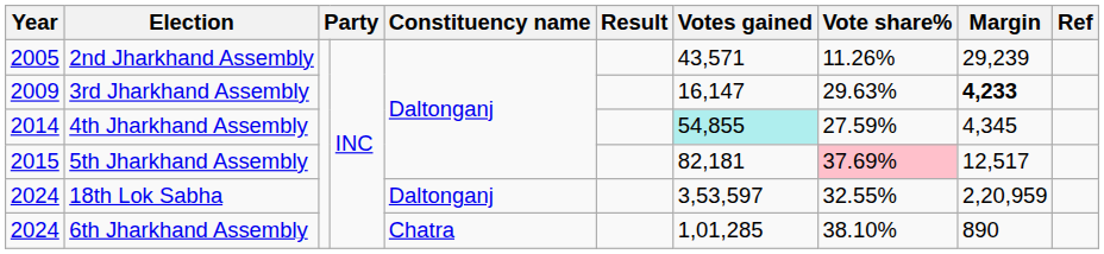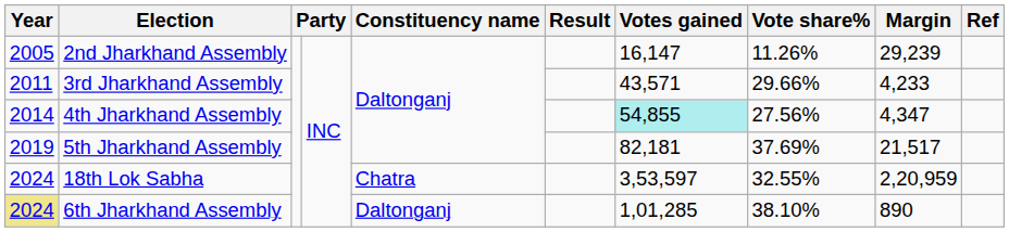2nd Jharkhand Assembly | Votes gained: 43,571 -> 16,147
3rd Jharkhand Assembly | Year: 2009 -> 2011
3rd Jharkhand Assembly | Votes gained: 16,147 -> 43,571
3rd Jharkhand Assembly | Vote share%: 29.63% -> 29.66%
3rd Jharkhand Assembly | Margin: bold -> normal
4th Jharkhand Assembly | Vote share%: 27.59% -> 27.56%
4th Jharkhand Assembly | Margin: 4,345 -> 4,347
5th Jharkhand Assembly | Year: 2015 -> 2019
5th Jharkhand Assembly | Vote share%: pink background -> no background
5th Jharkhand Assembly | Margin: 12,517 -> 21,517
18th Lok Sabha | Constituency name: Daltonganj -> Chatra
6th Jharkhand Assembly | Year: no background -> khaki background
6th Jharkhand Assembly | Constituency name: Chatra -> Daltonganj
